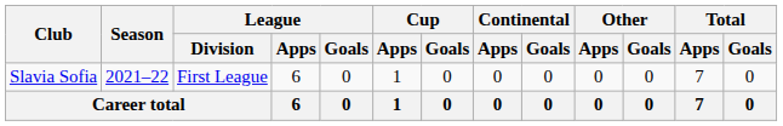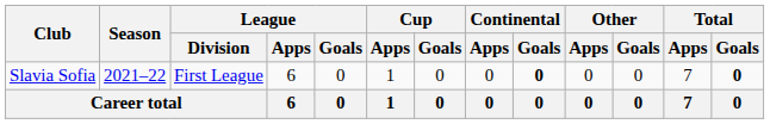Slavia Sofia | Continental / Goals: normal -> bold
Slavia Sofia | Total / Goals: normal -> bold
